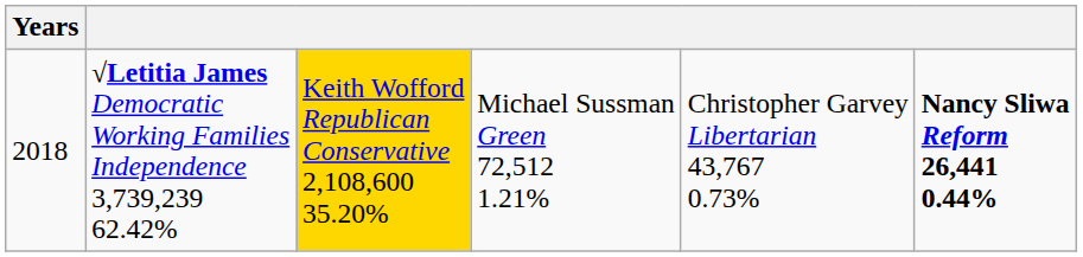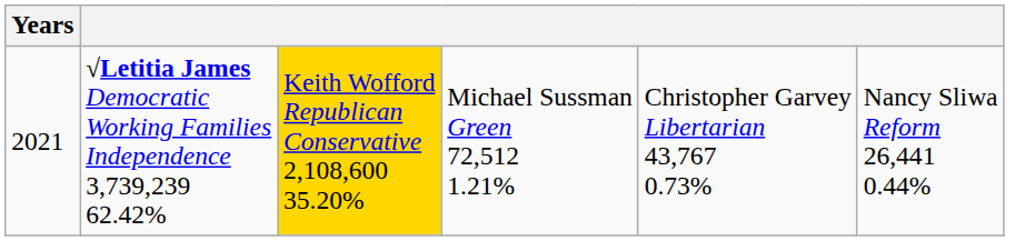row 2 | Years: 2018 -> 2021
row 2 | column 6: bold -> normal
